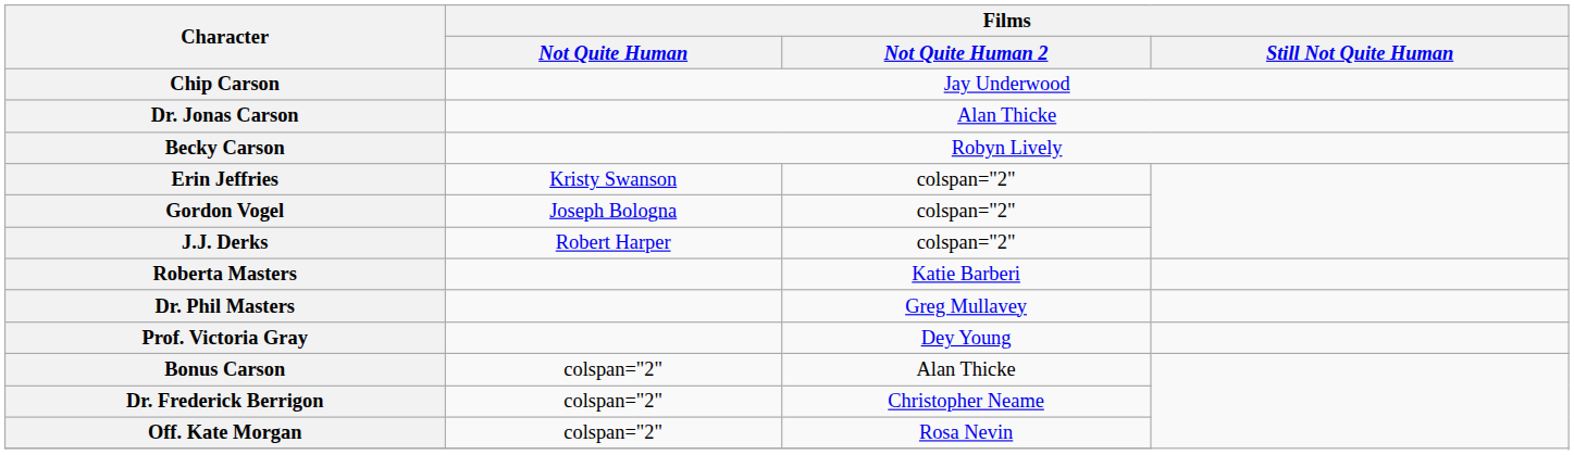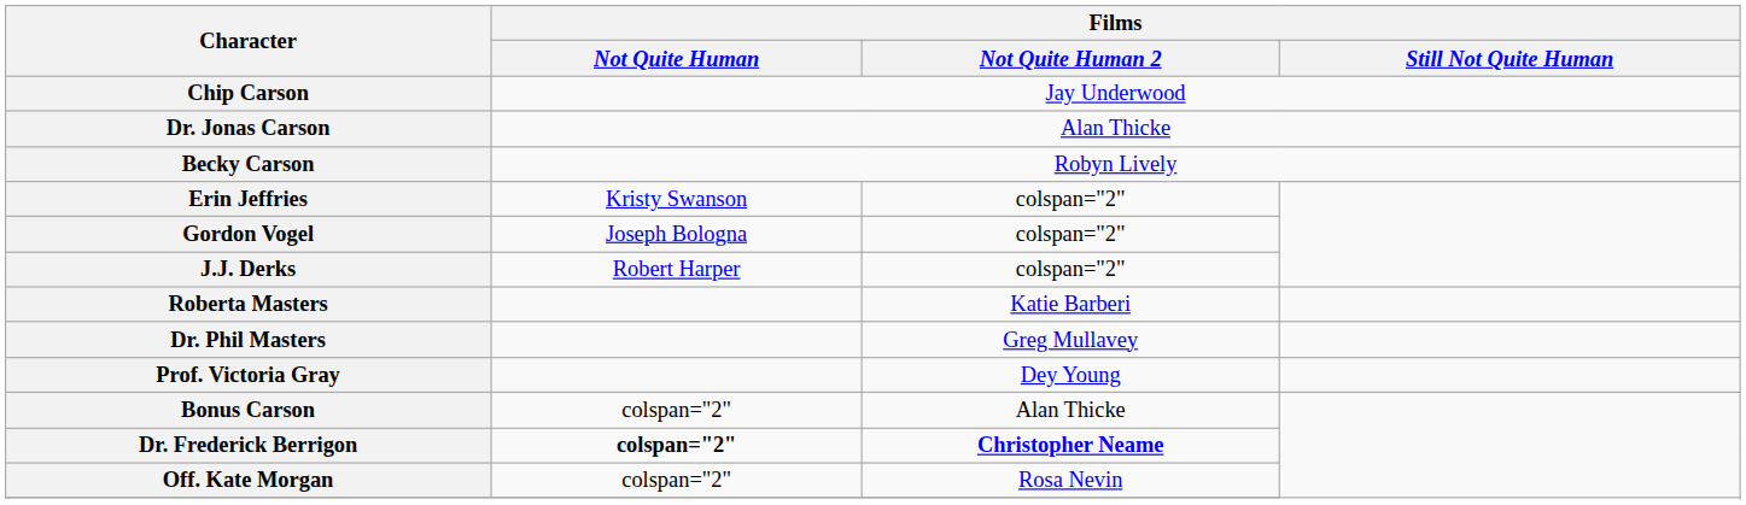Dr. Frederick Berrigon | Films / Not Quite Human: normal -> bold
Dr. Frederick Berrigon | Films / Not Quite Human 2: normal -> bold
